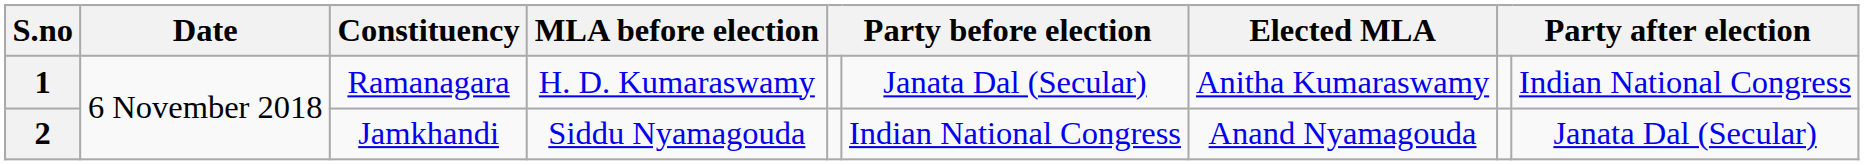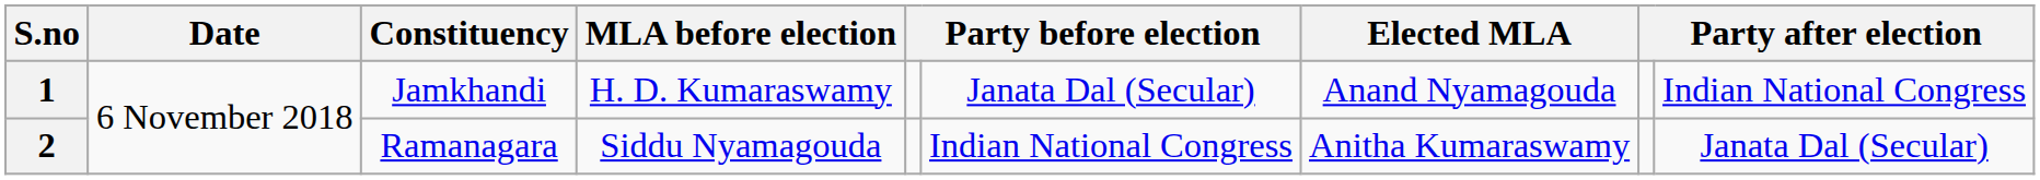1 | Constituency: Ramanagara -> Jamkhandi
1 | Elected MLA: Anitha Kumaraswamy -> Anand Nyamagouda
2 | Constituency: Jamkhandi -> Ramanagara
2 | Elected MLA: Anand Nyamagouda -> Anitha Kumaraswamy
